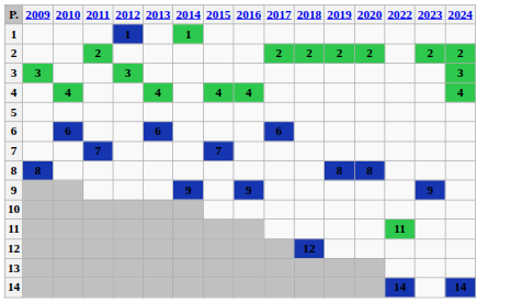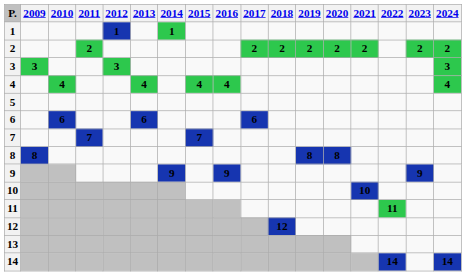+ column: 2021 | 2 | 10
